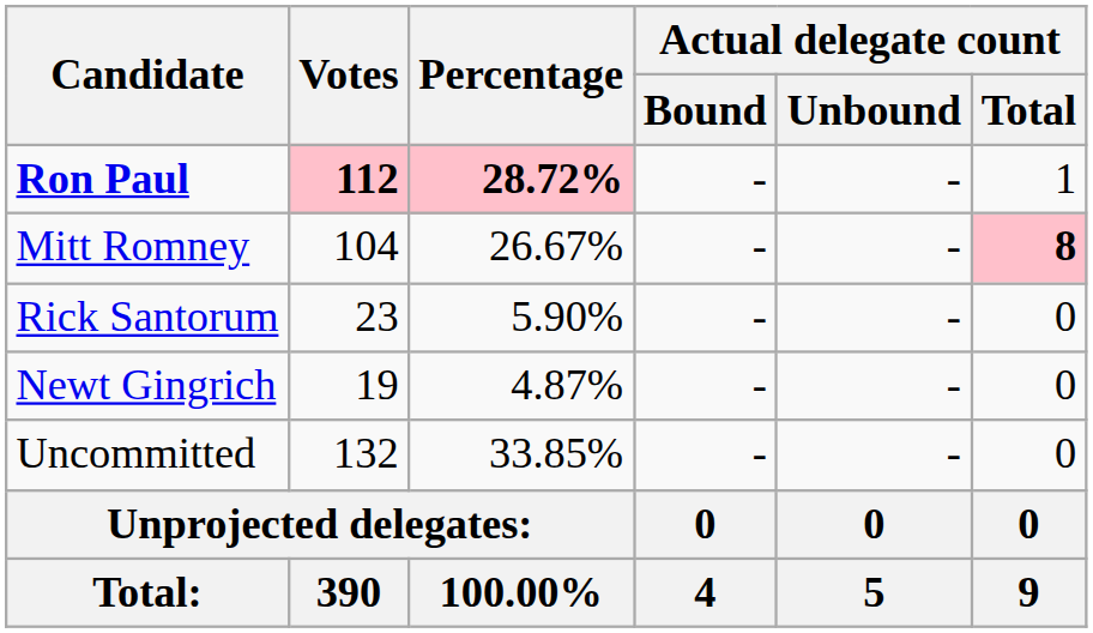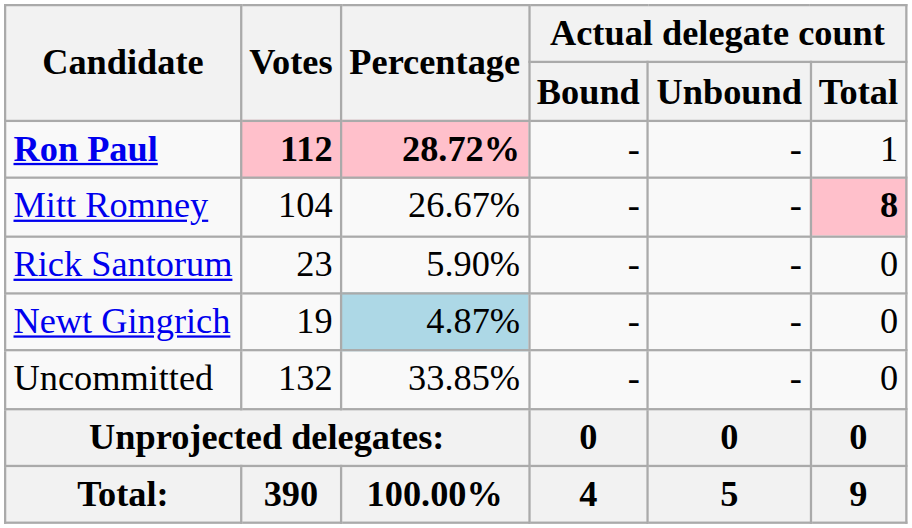Newt Gingrich | Percentage: no background -> lightblue background
